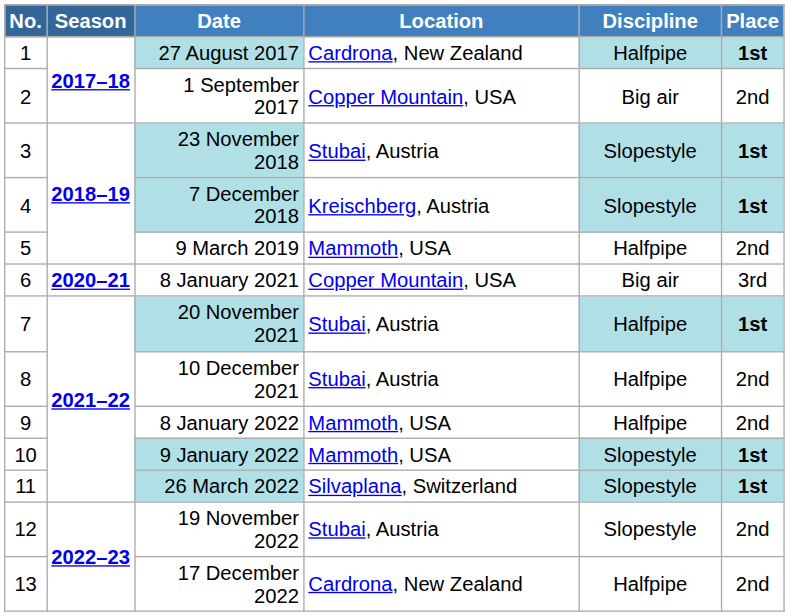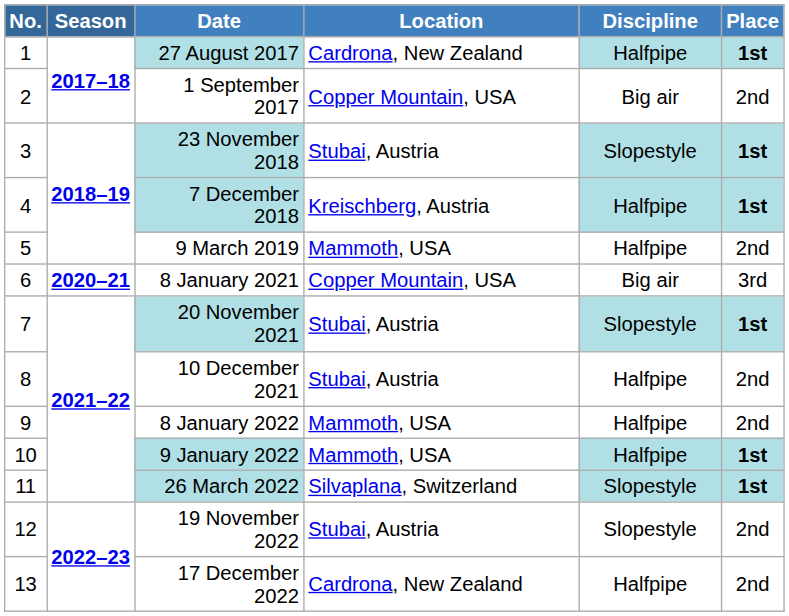7 December 2018 | Discipline: Slopestyle -> Halfpipe
20 November 2021 | Discipline: Halfpipe -> Slopestyle
9 January 2022 | Discipline: Slopestyle -> Halfpipe
